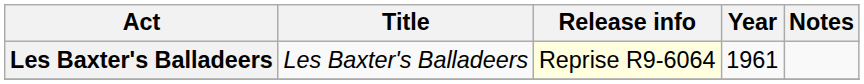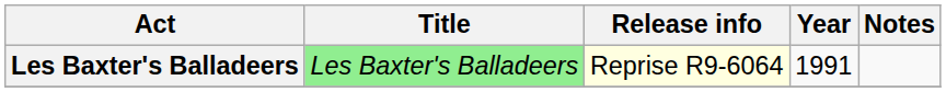row 2 | Title: no background -> lightgreen background
row 2 | Year: 1961 -> 1991
